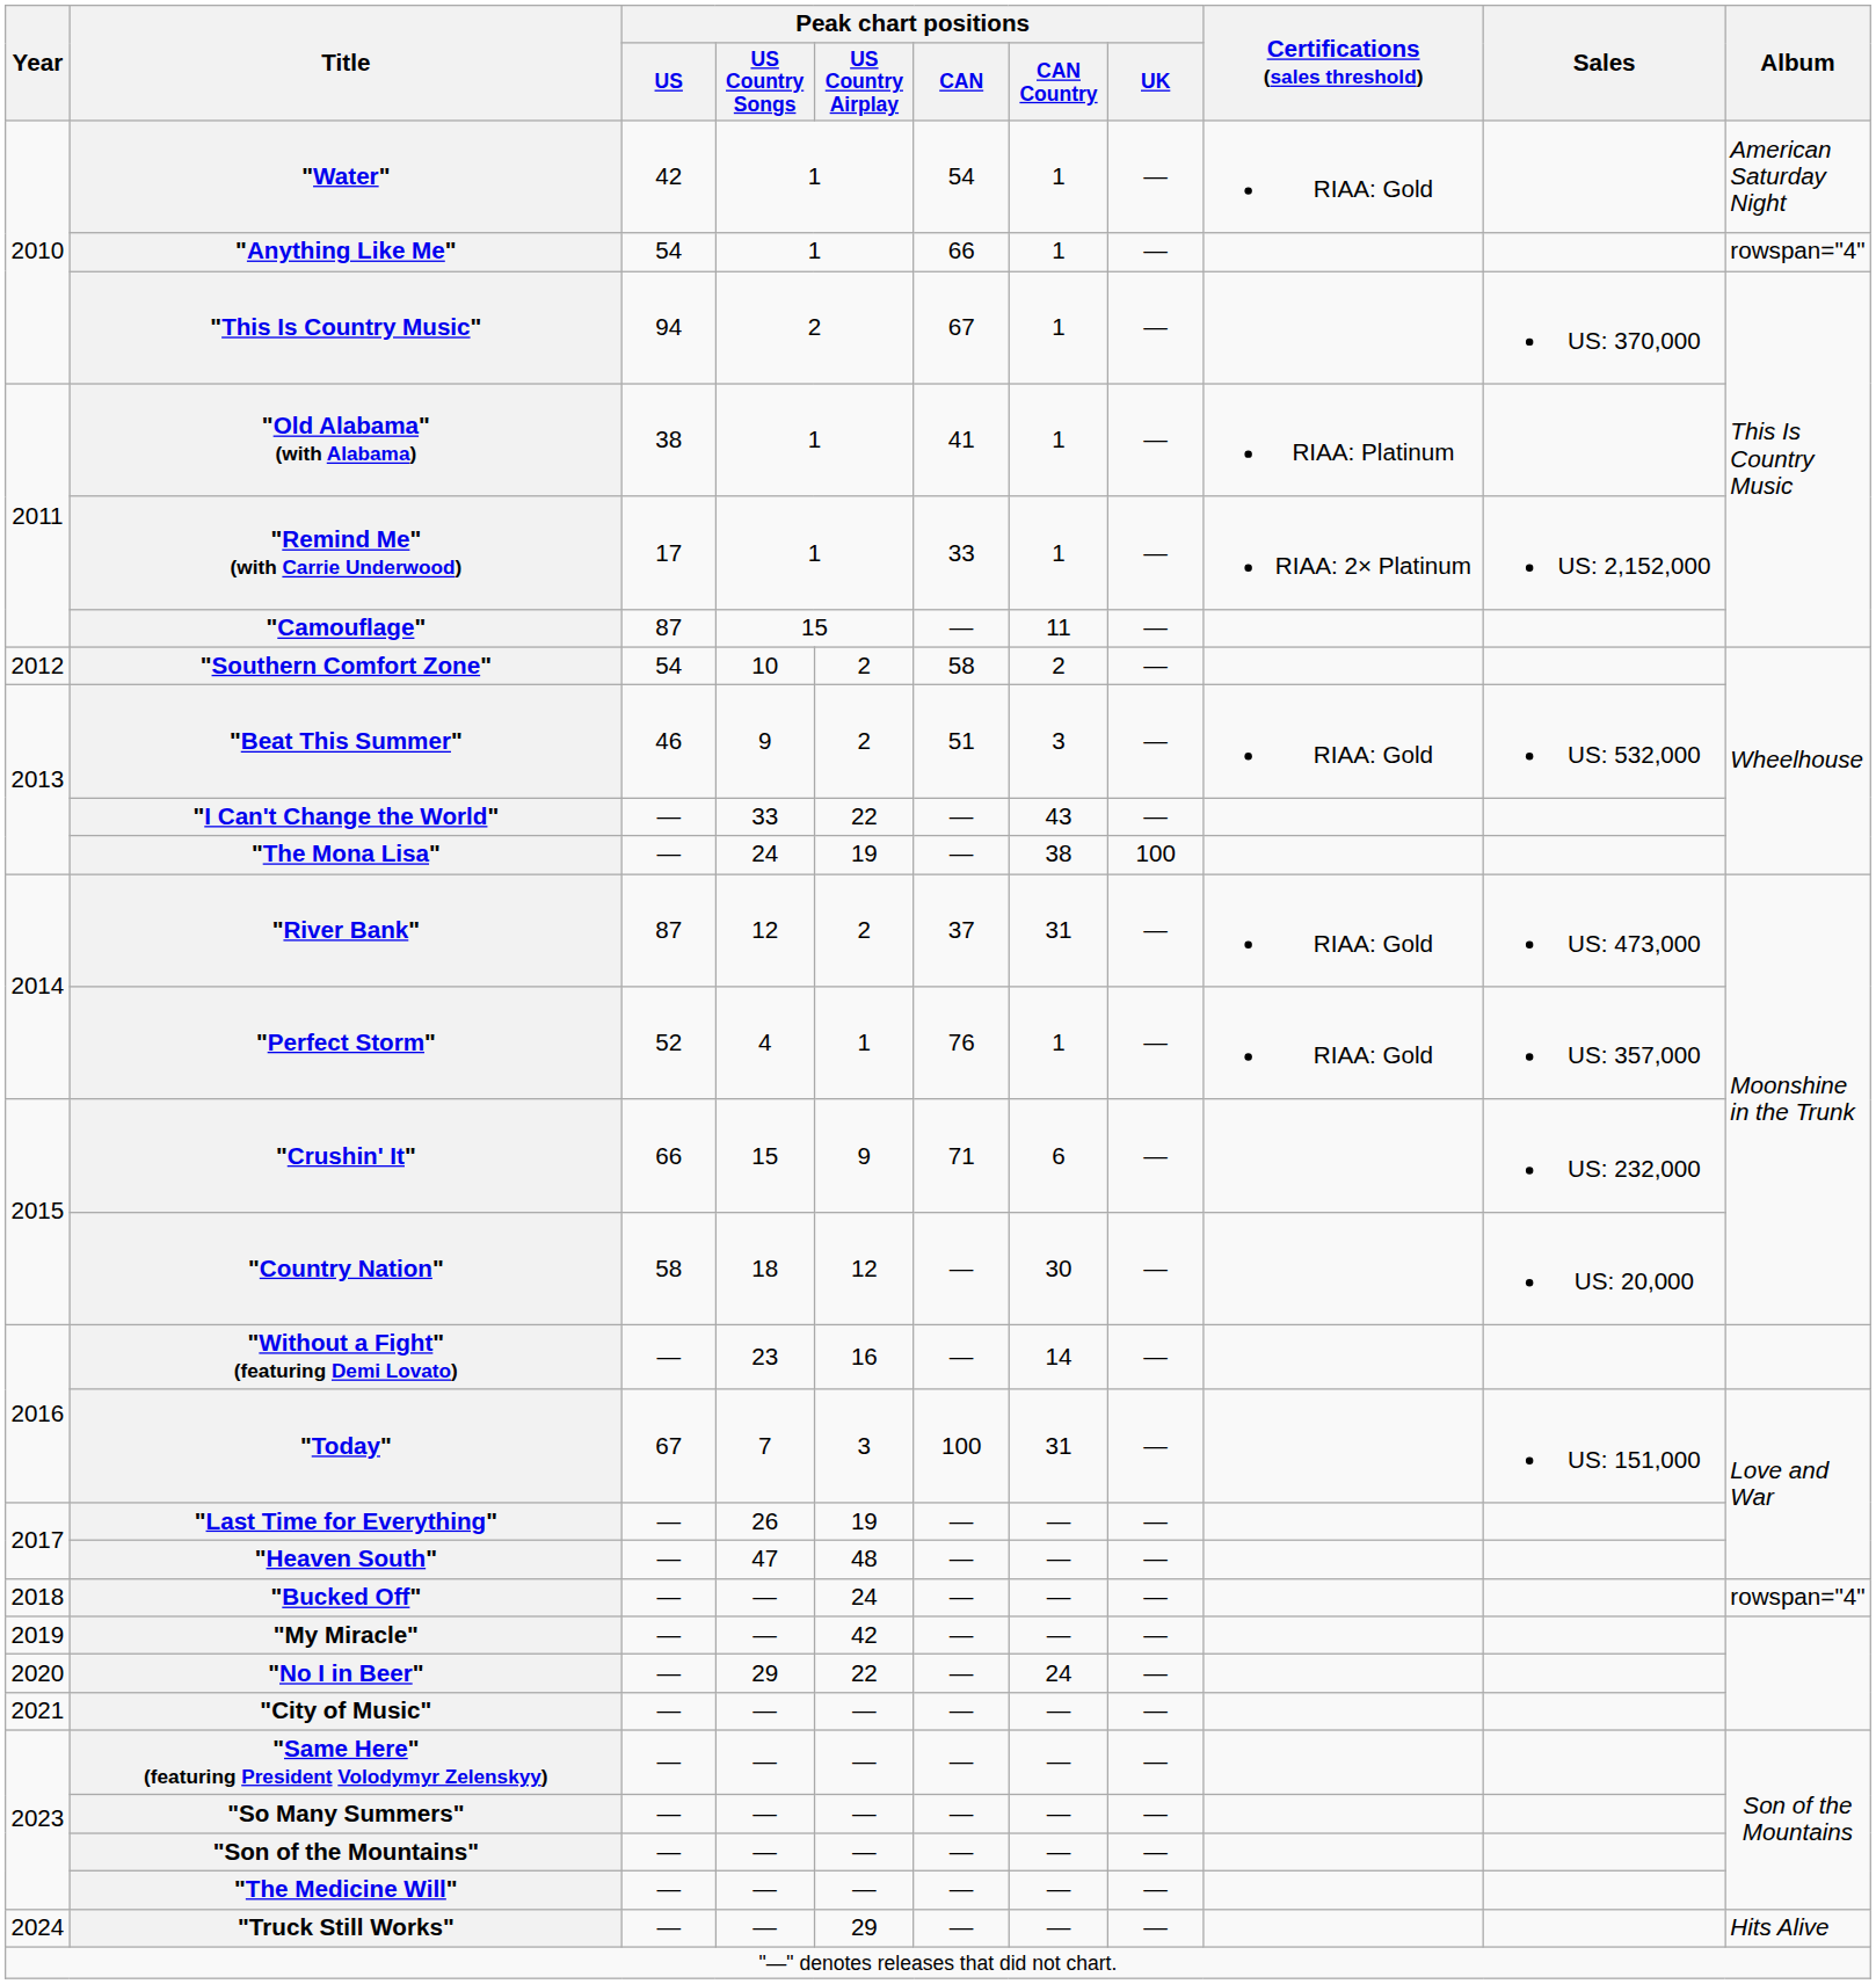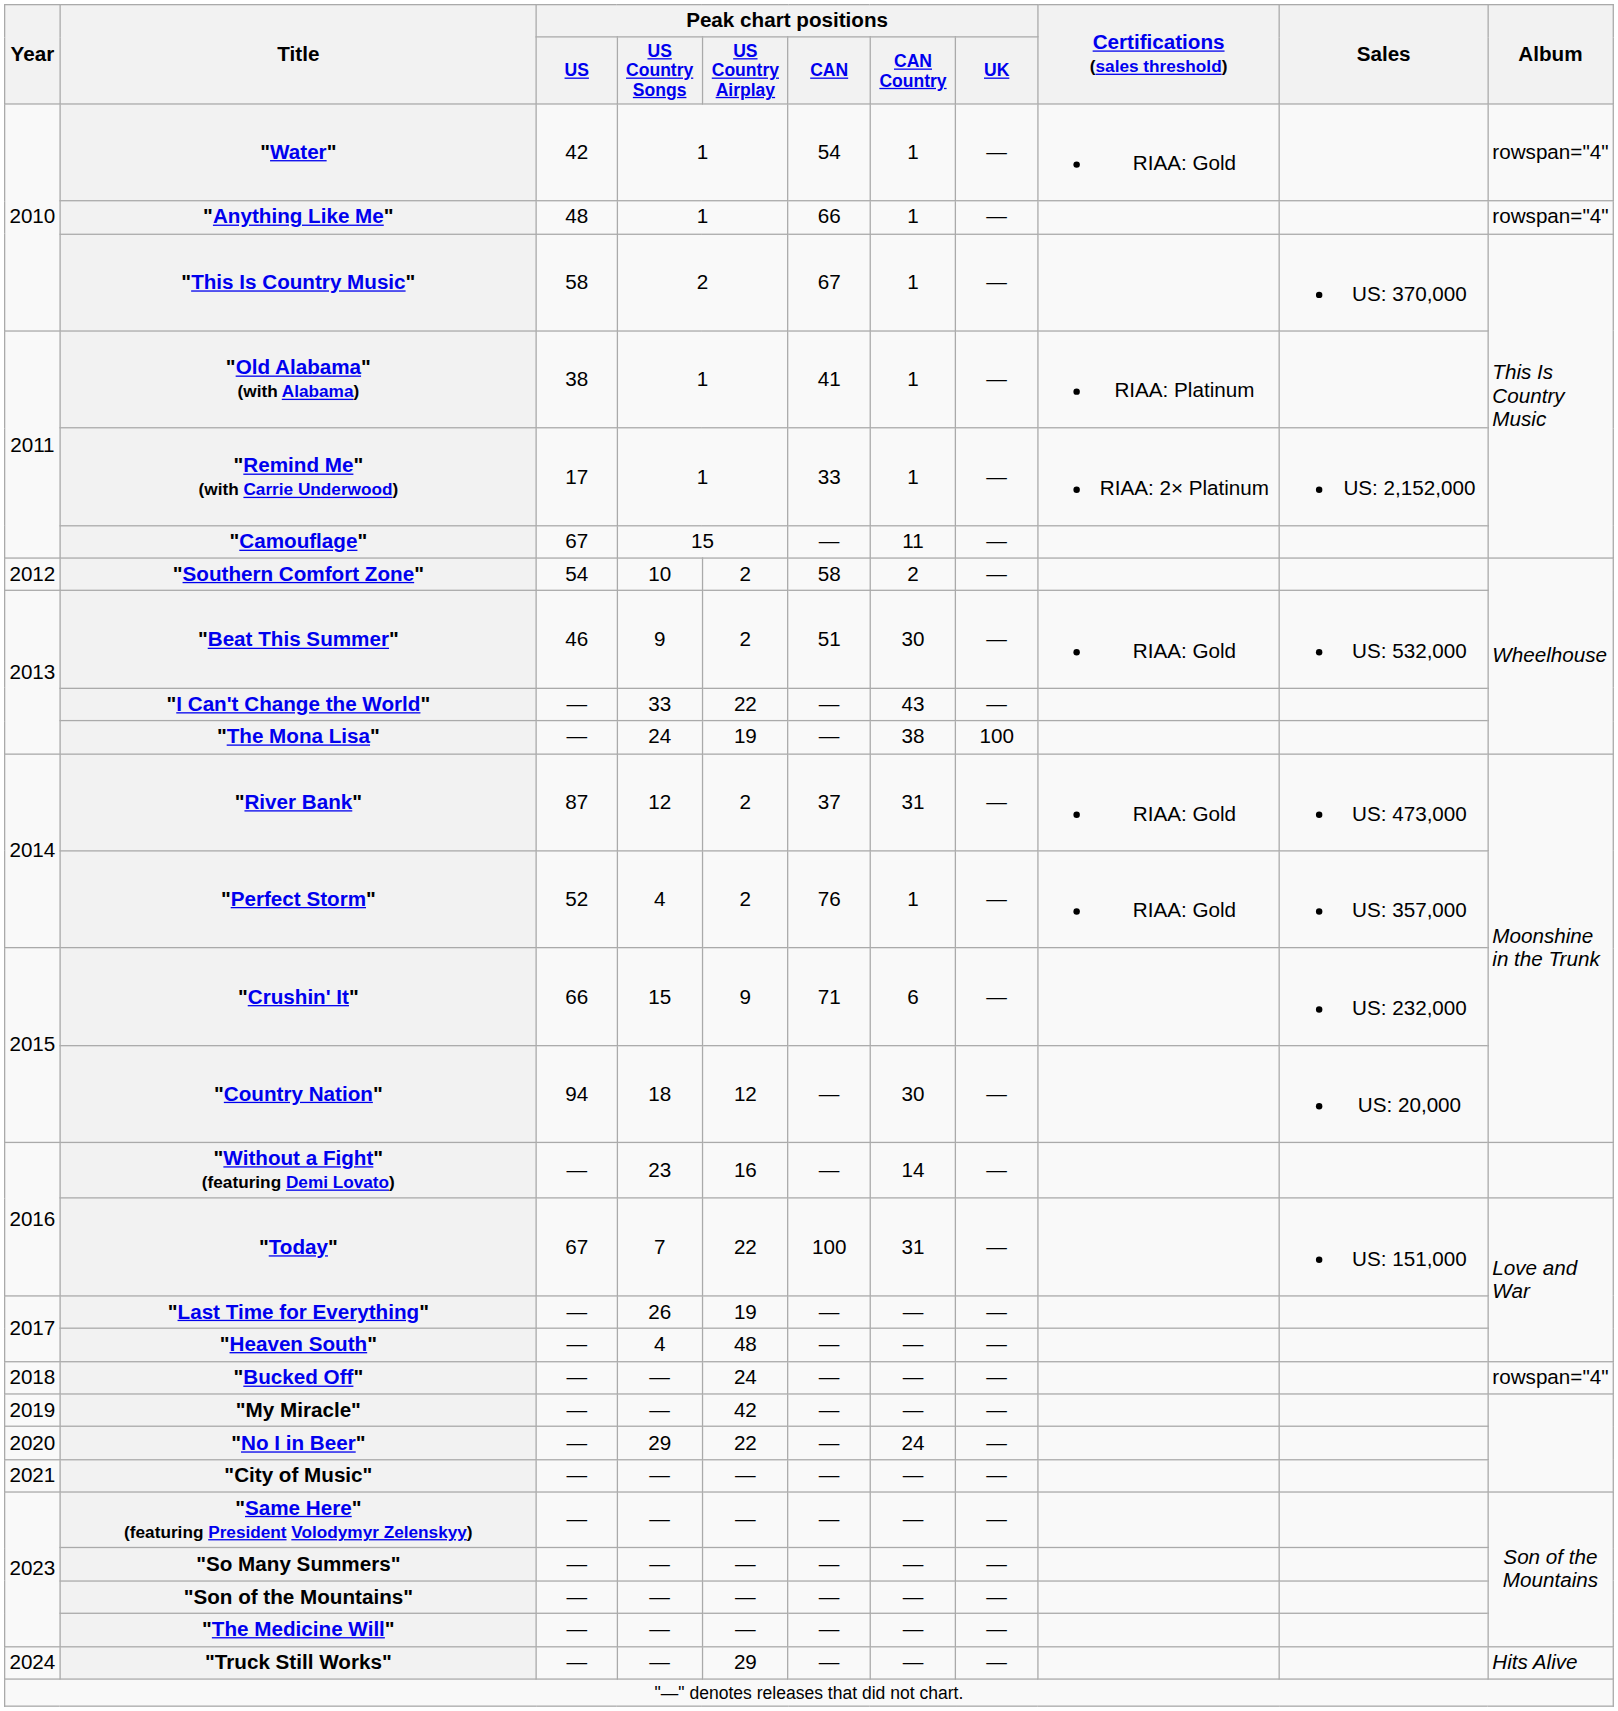"Water" | Album: American Saturday Night -> rowspan="4"
"Anything Like Me" | Peak chart positions / US: 54 -> 48
"This Is Country Music" | Peak chart positions / US: 94 -> 58
"Camouflage" | Peak chart positions / US: 87 -> 67
"Beat This Summer" | Peak chart positions / CAN Country: 3 -> 30
"Perfect Storm" | Peak chart positions / US Country Airplay: 1 -> 2
"Country Nation" | Peak chart positions / US: 58 -> 94
"Today" | Peak chart positions / US Country Airplay: 3 -> 22
"Heaven South" | Peak chart positions / US Country Songs: 47 -> 4
